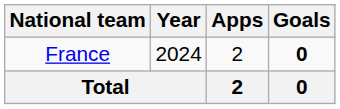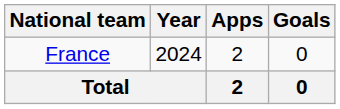France | Goals: bold -> normal
